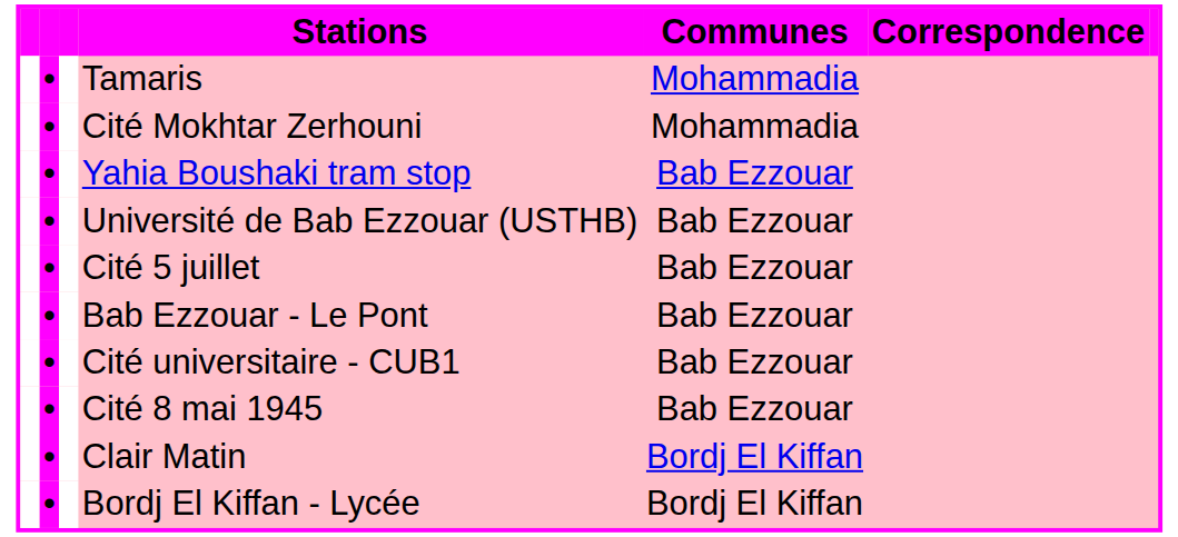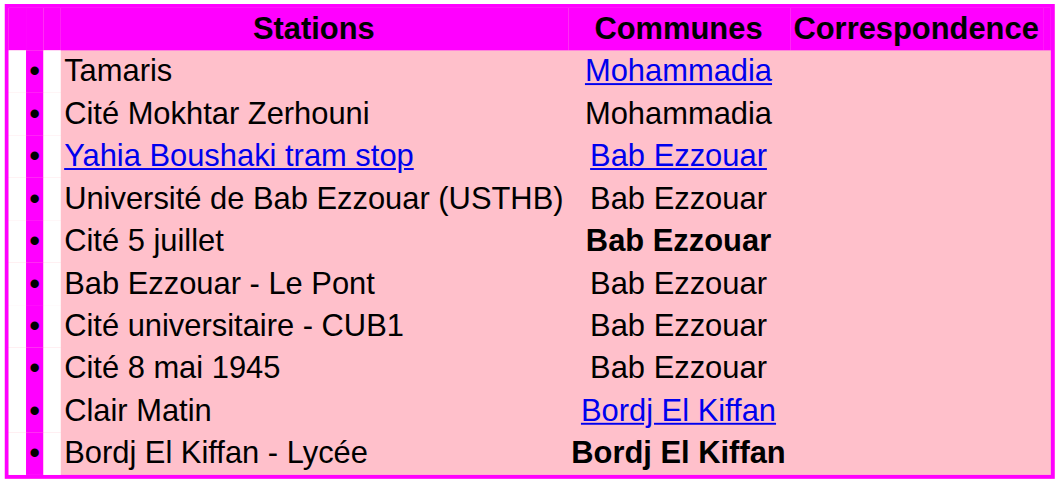Cité 5 juillet | Communes: normal -> bold
Bordj El Kiffan - Lycée | Communes: normal -> bold
